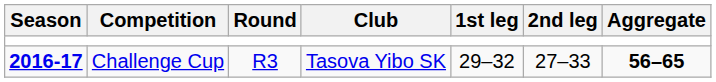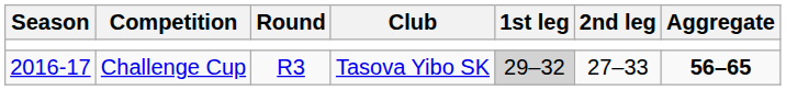Challenge Cup | Season: bold -> normal
Challenge Cup | 1st leg: no background -> lightgrey background
